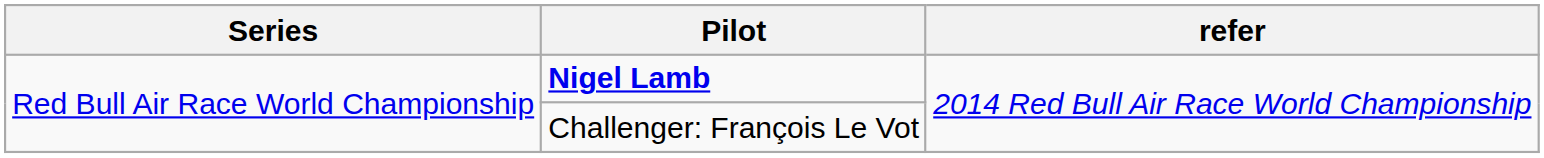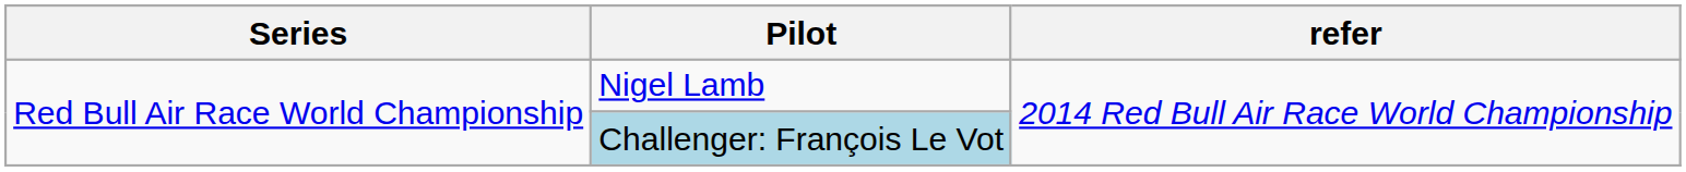Nigel Lamb | Pilot: bold -> normal
Challenger: François Le Vot | Pilot: no background -> lightblue background
